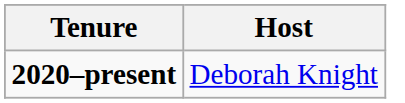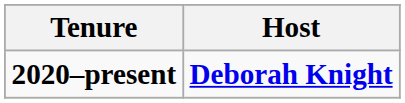2020–present | Host: normal -> bold
